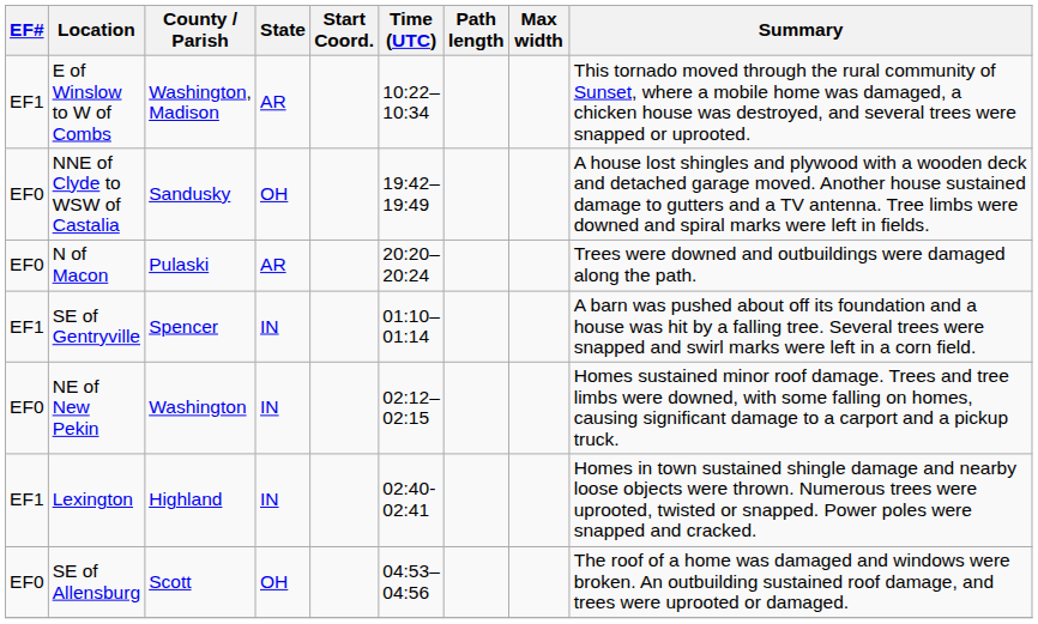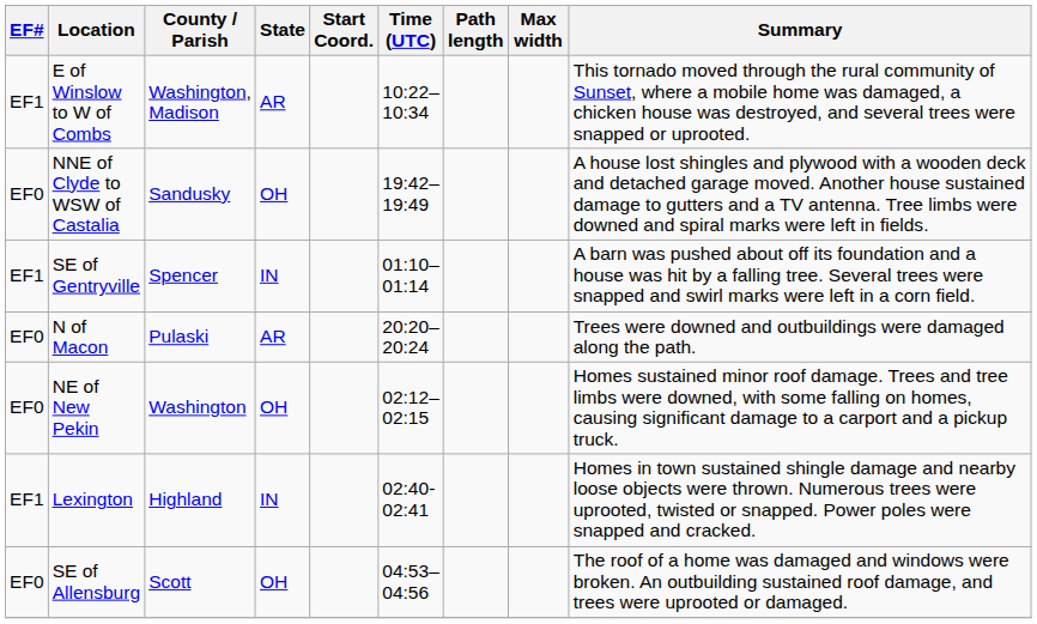rows swapped: N of Macon <-> SE of Gentryville
NE of New Pekin | State: IN -> OH
